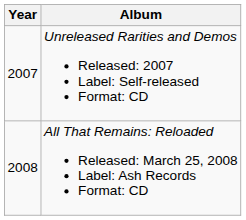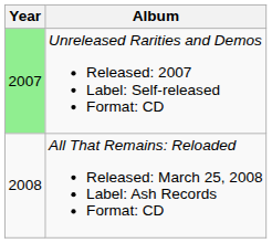row 2 | Year: no background -> lightgreen background
